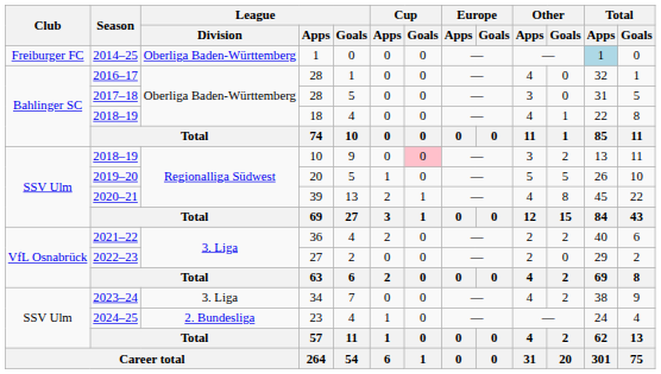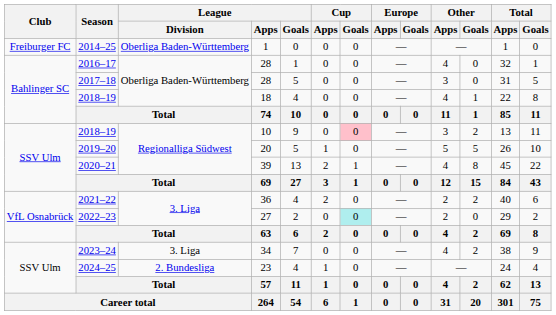2014–25 | Total / Apps: lightblue background -> no background
2022–23 | Cup / Goals: no background -> paleturquoise background
